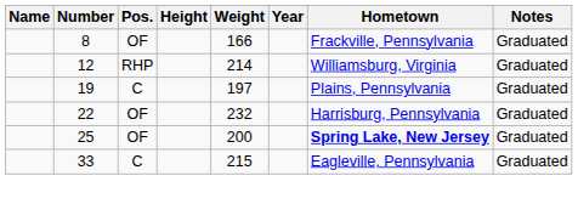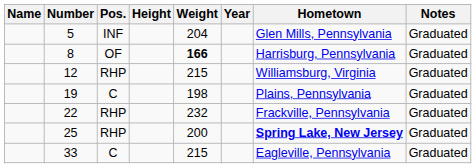+ row: 5 | INF | 204 | Glen Mills, Pennsylvania | Graduated
8 | Weight: normal -> bold
8 | Hometown: Frackville, Pennsylvania -> Harrisburg, Pennsylvania
12 | Weight: 214 -> 215
19 | Weight: 197 -> 198
22 | Pos.: OF -> RHP
22 | Hometown: Harrisburg, Pennsylvania -> Frackville, Pennsylvania
25 | Pos.: OF -> RHP
